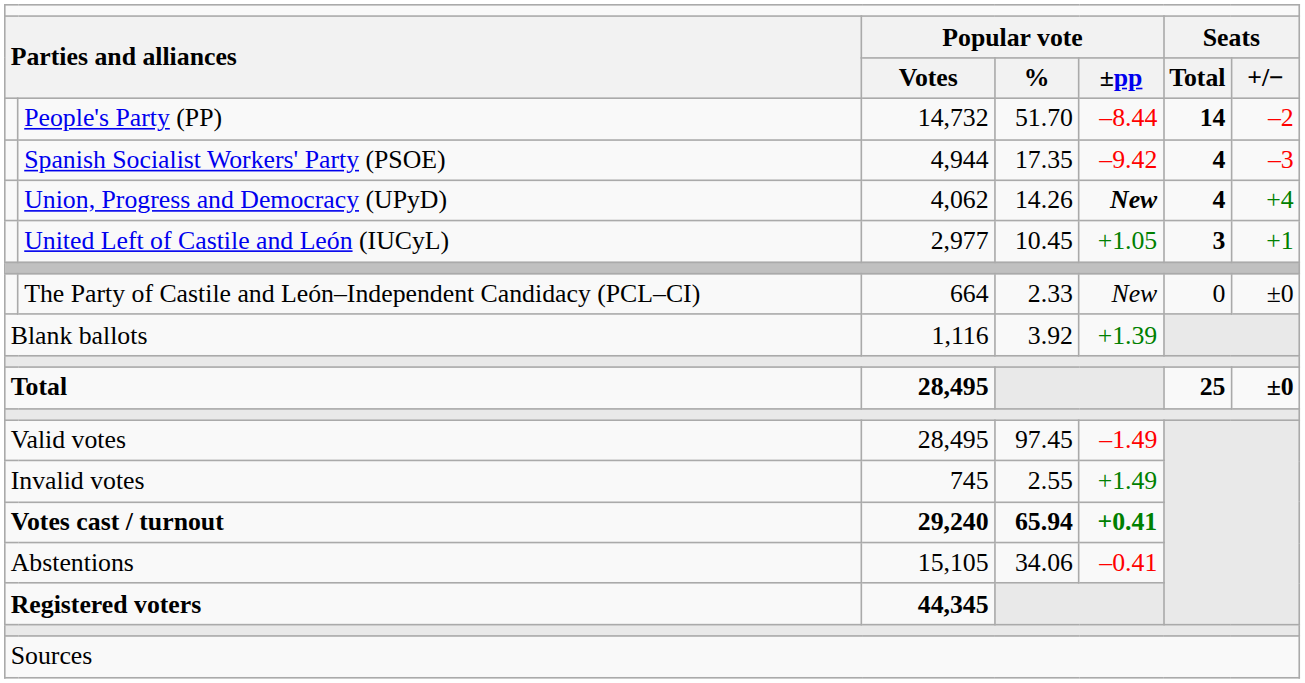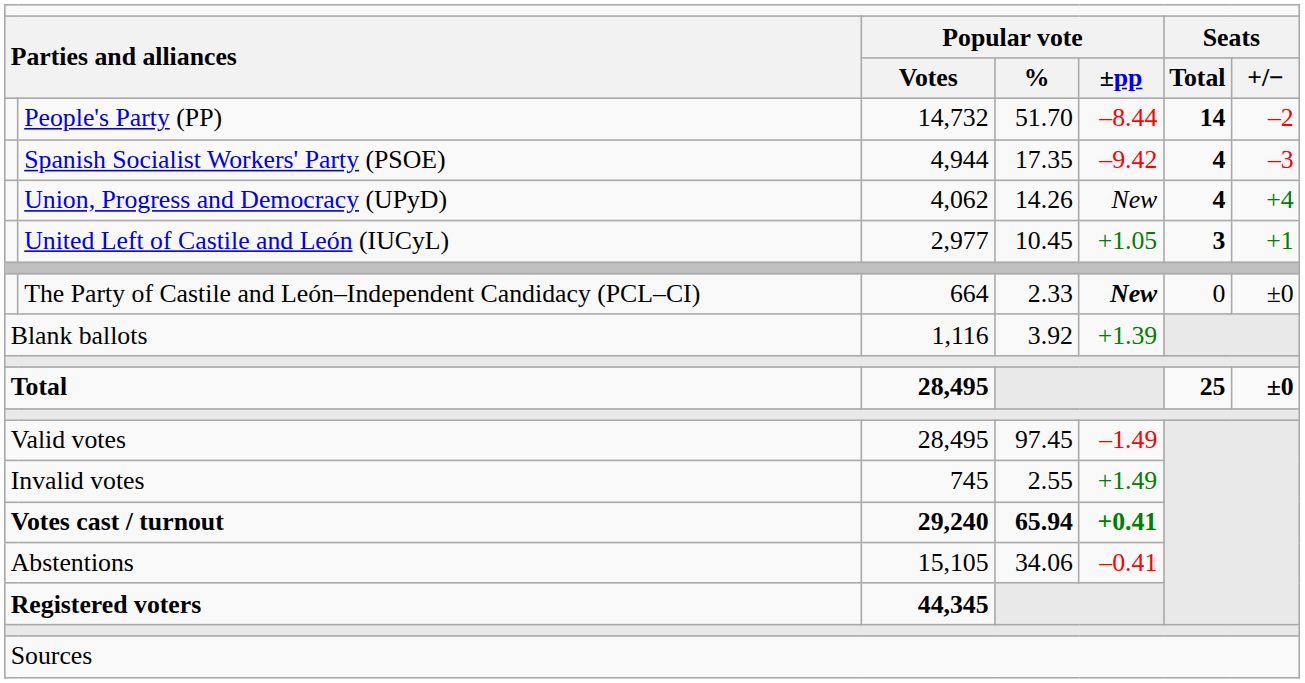Union, Progress and Democracy (UPyD) | column 5: bold -> normal
The Party of Castile and León–Independent Candidacy (PCL–CI) | column 5: normal -> bold
